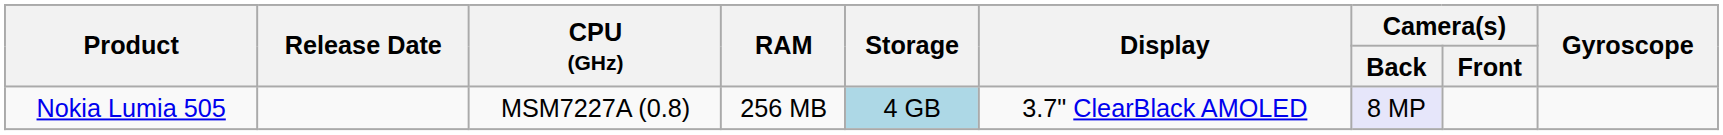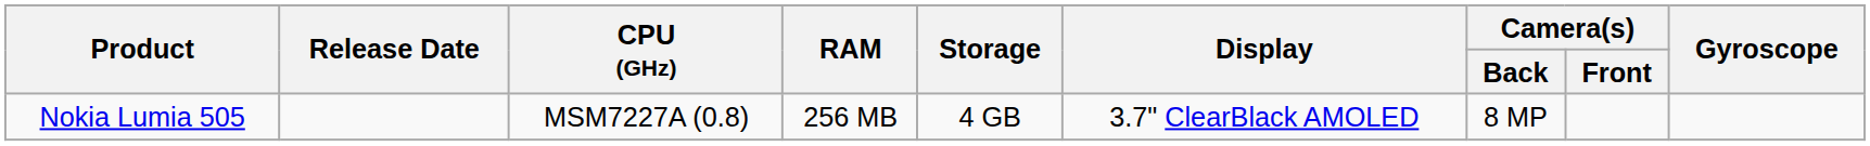Nokia Lumia 505 | Storage: lightblue background -> no background
Nokia Lumia 505 | Camera(s) / Back: lavender background -> no background
